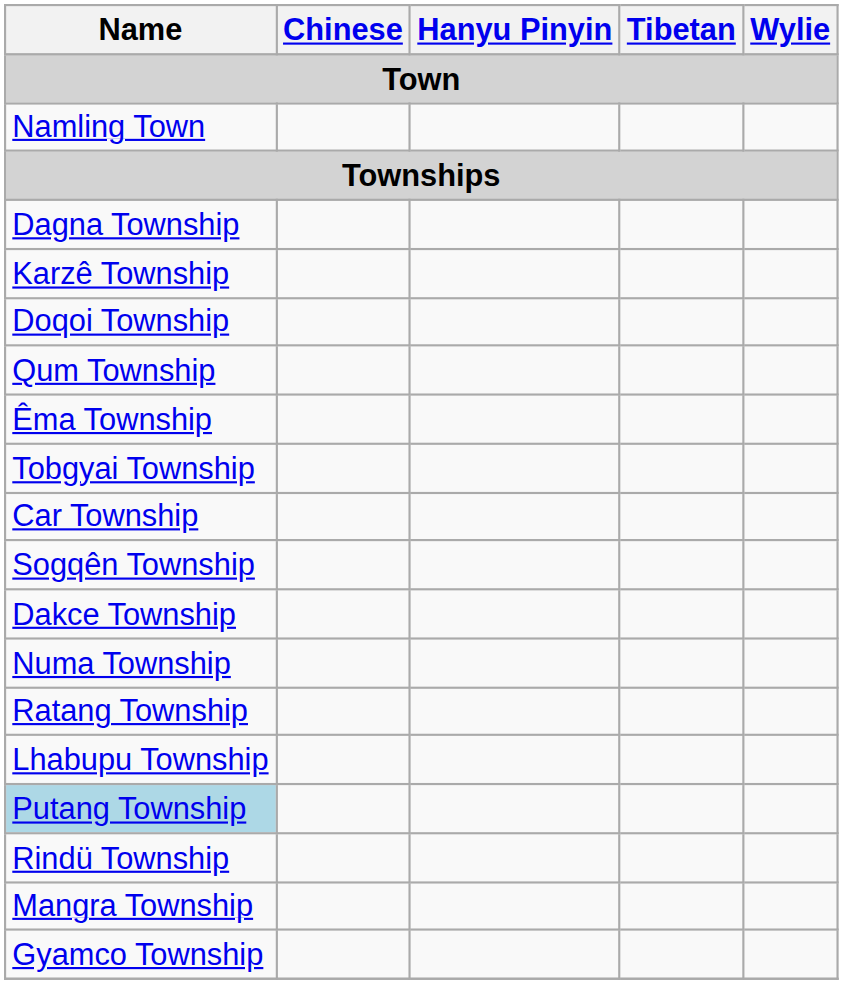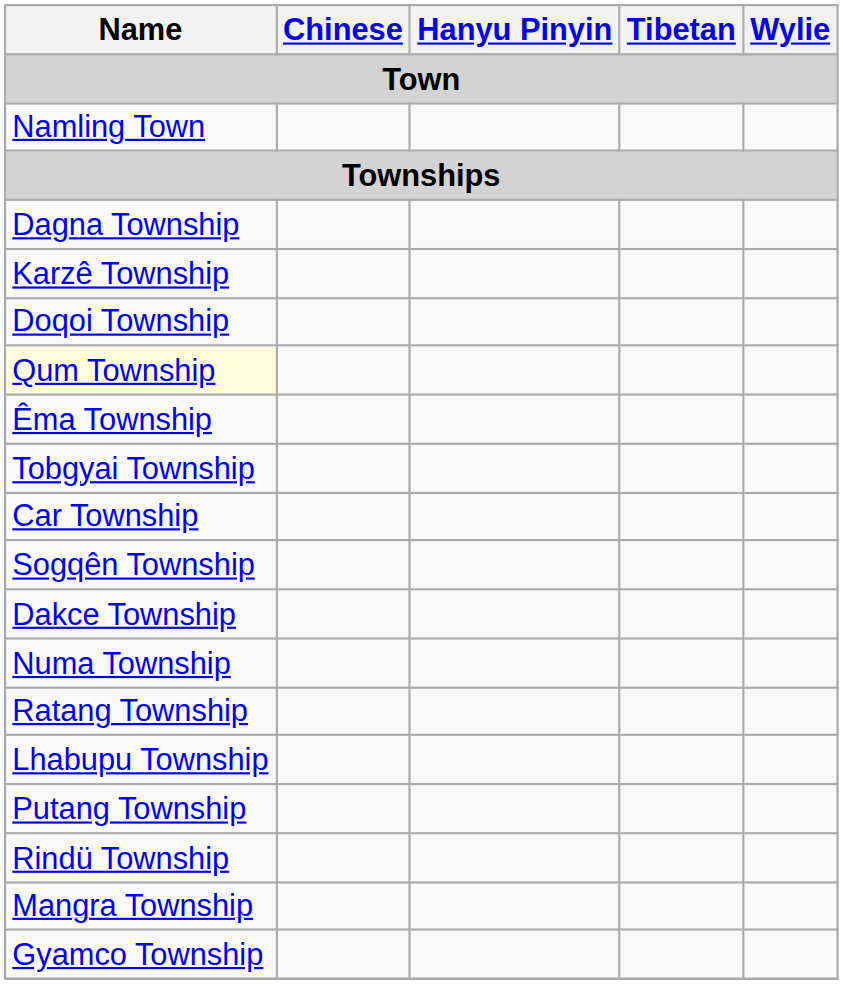Qum Township | Name: no background -> lightyellow background
Putang Township | Name: lightblue background -> no background
